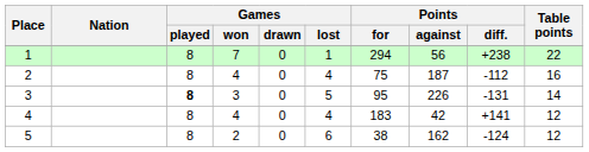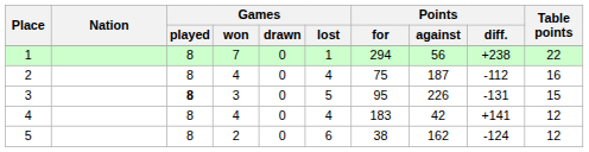row 5 | Table points: 14 -> 15
